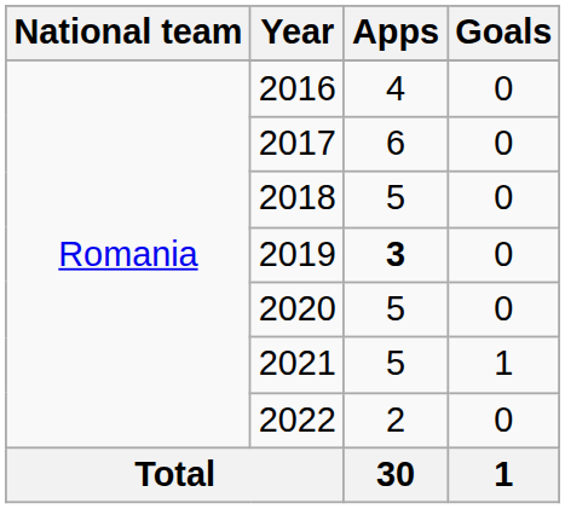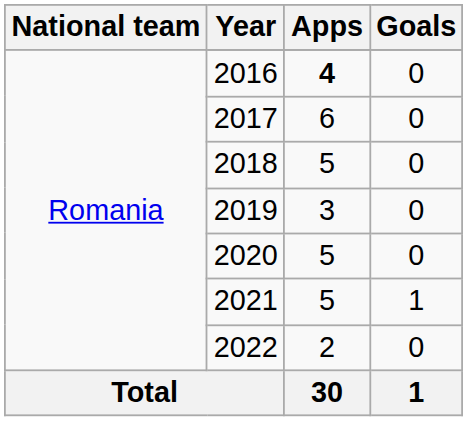2016 | Apps: normal -> bold
2019 | Apps: bold -> normal
